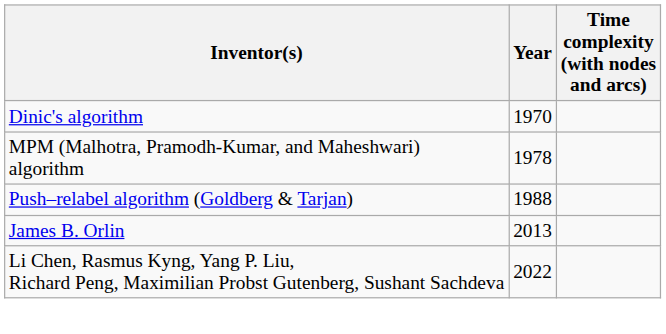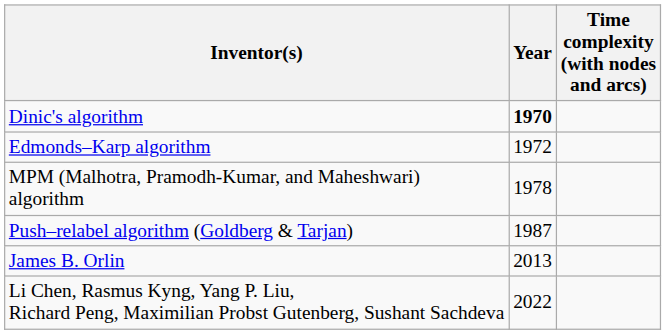Dinic's algorithm | Year: normal -> bold
+ row: Edmonds–Karp algorithm | 1972
Push–relabel algorithm (Goldberg & Tarjan) | Year: 1988 -> 1987
